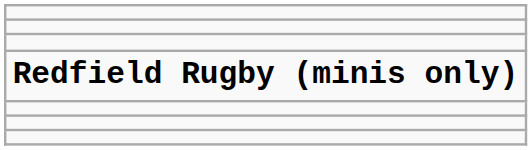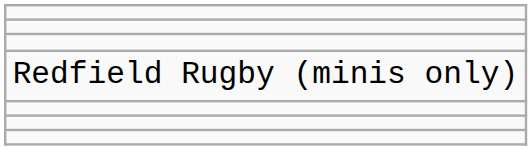row 4 | column 1: bold -> normal
